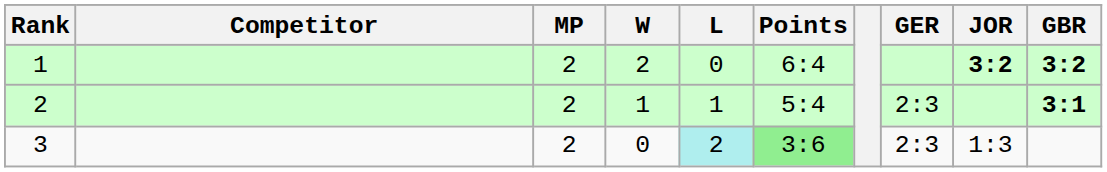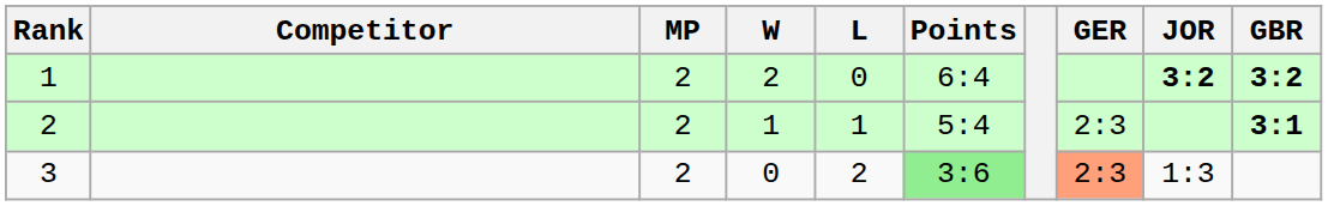3 | L: paleturquoise background -> no background
3 | GER: no background -> lightsalmon background
